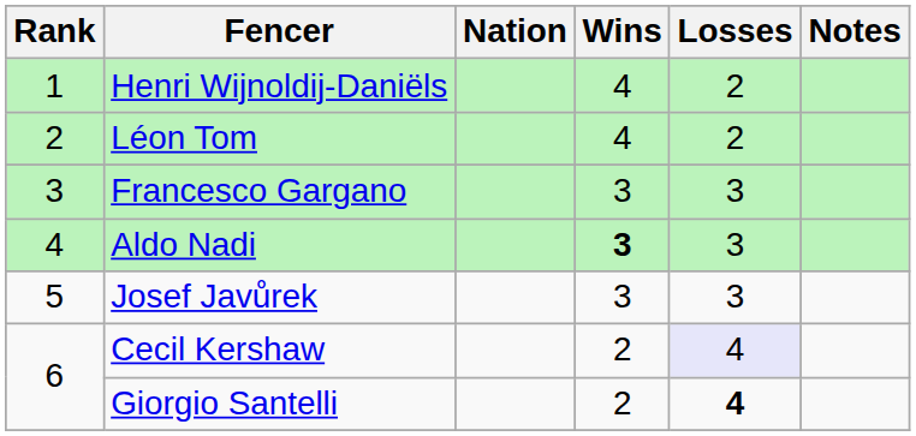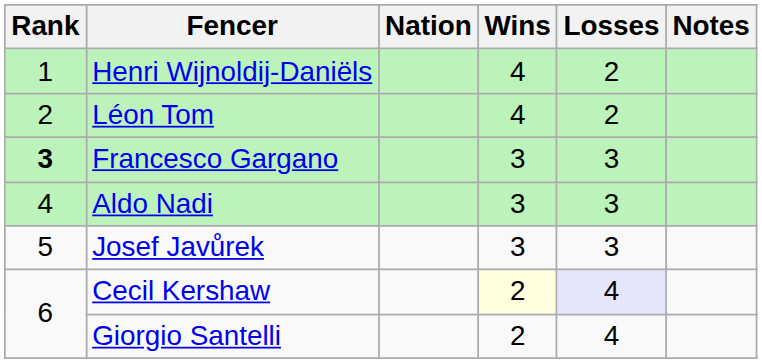Francesco Gargano | Rank: normal -> bold
Aldo Nadi | Wins: bold -> normal
Cecil Kershaw | Wins: no background -> lightyellow background
Giorgio Santelli | Losses: bold -> normal
